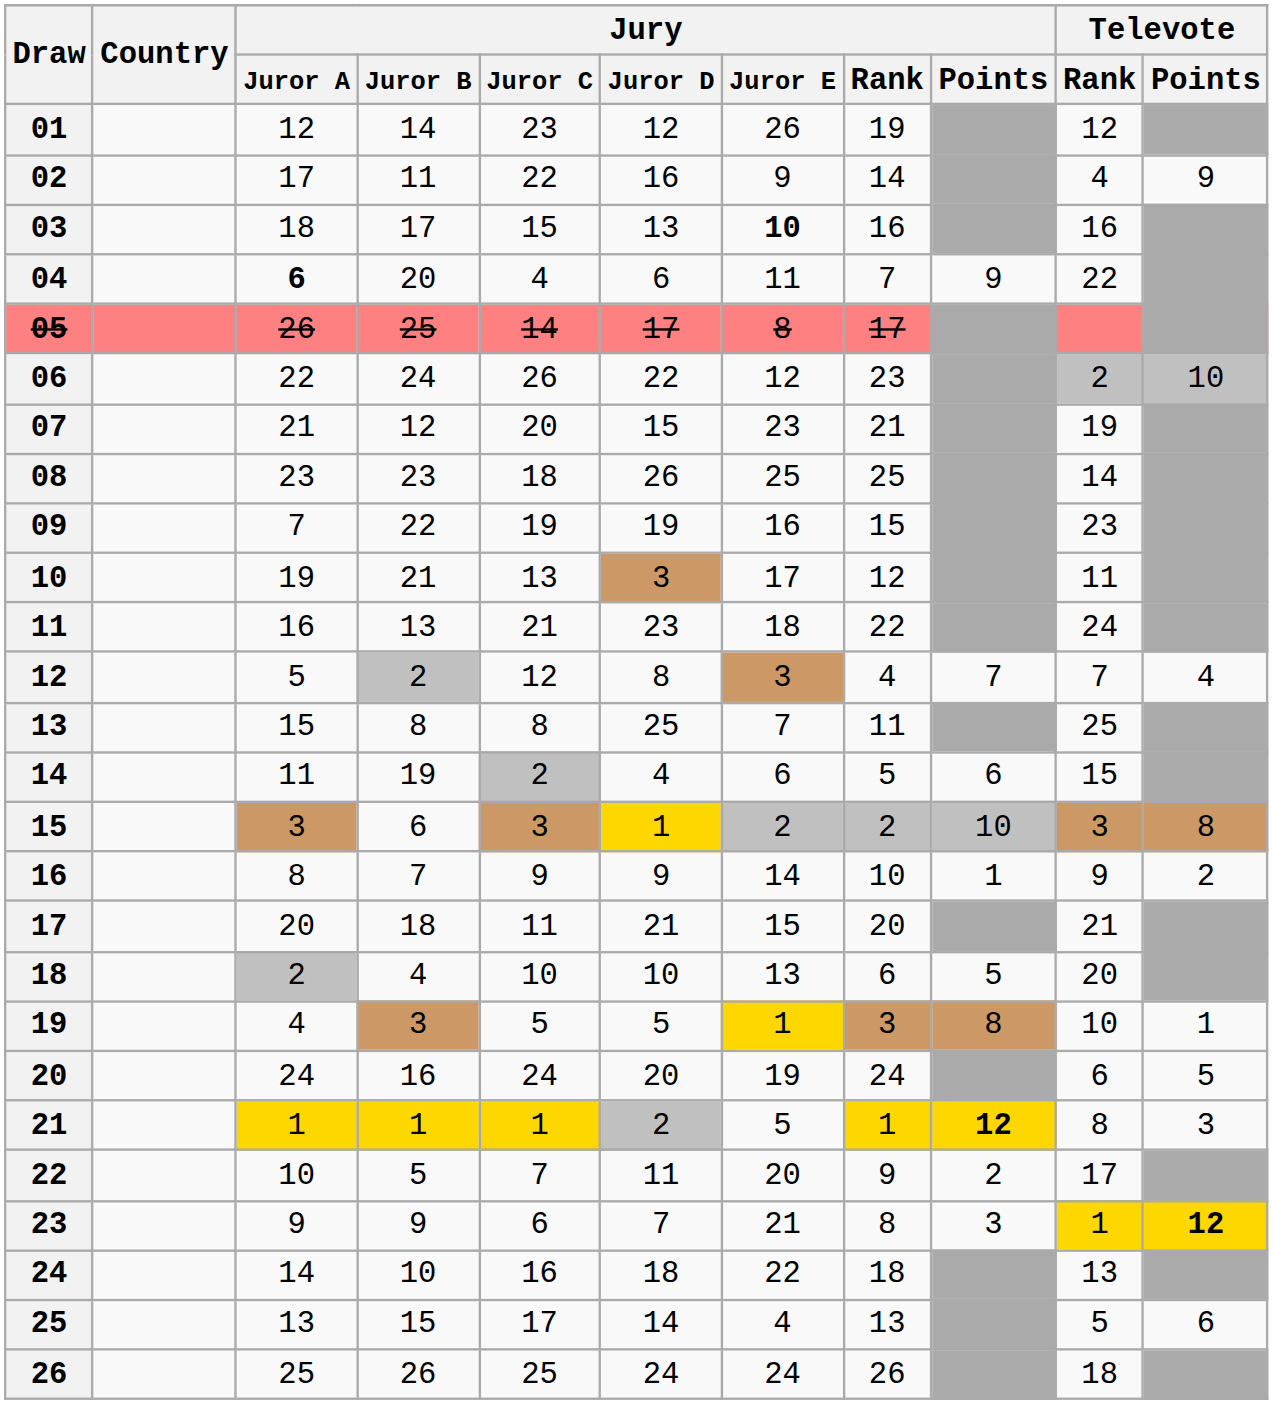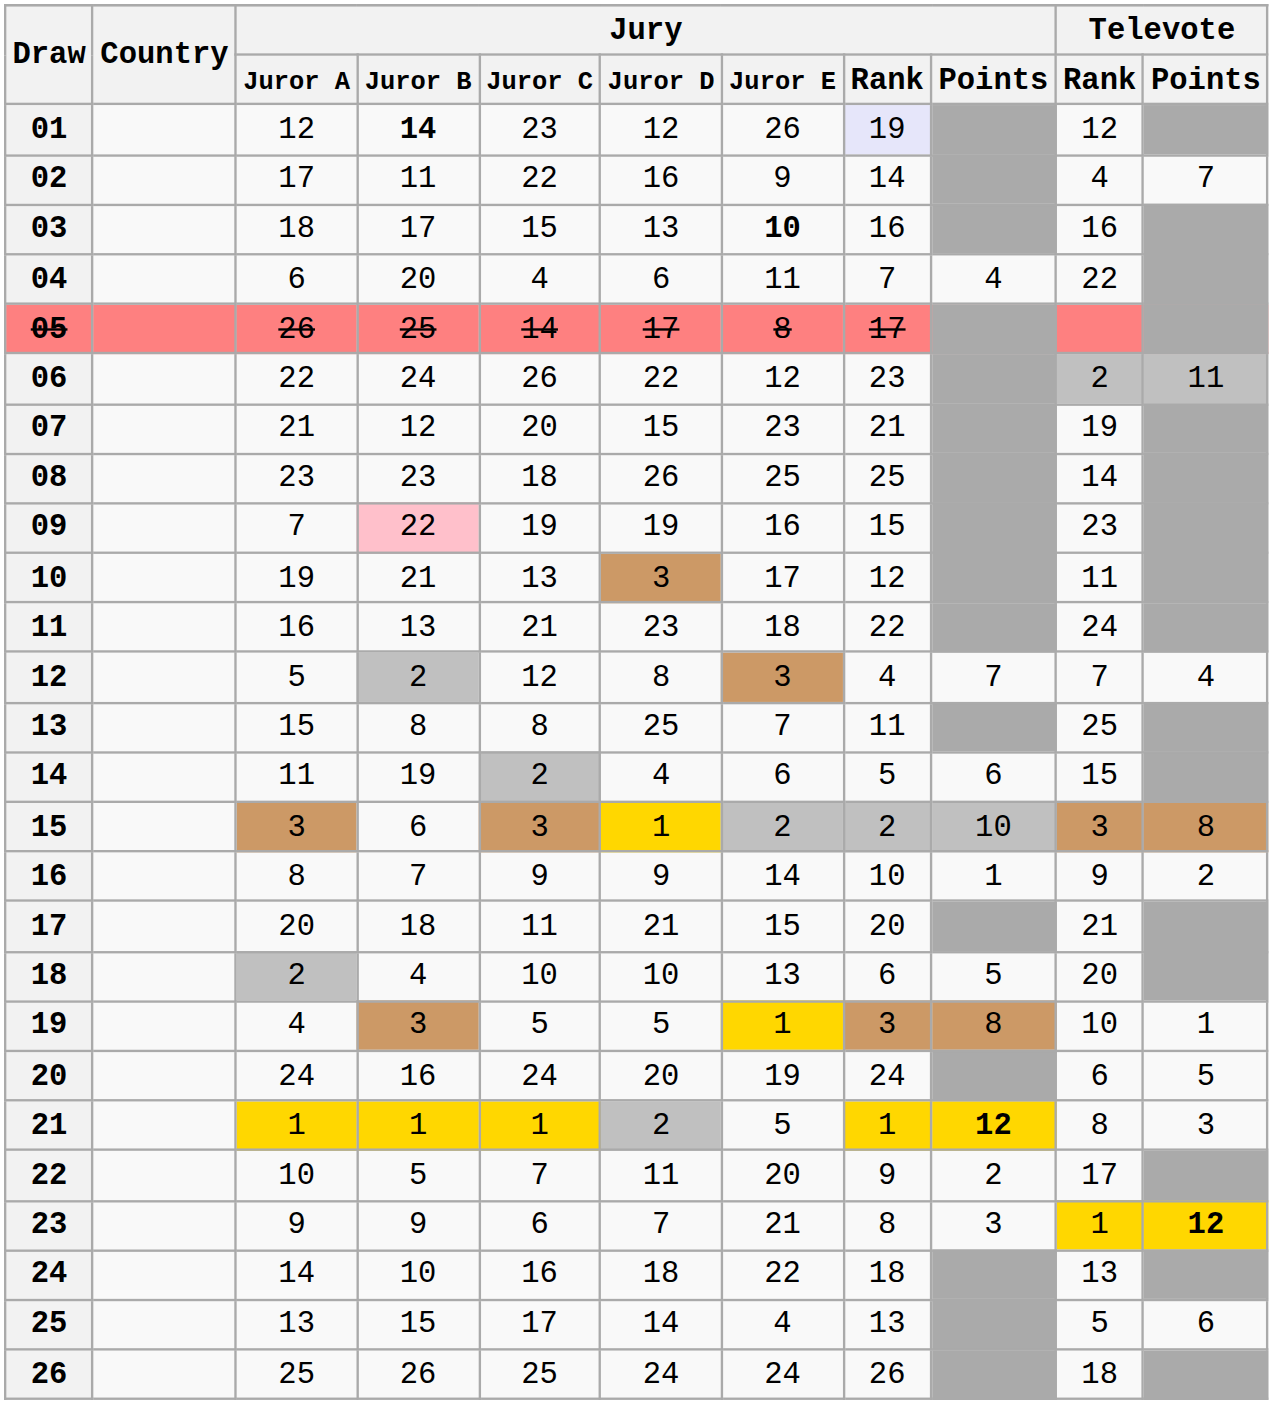01 | Jury / Juror B: normal -> bold
01 | Jury / Rank: no background -> lavender background
02 | Televote / Points: 9 -> 7
04 | Jury / Juror A: bold -> normal
04 | Jury / Points: 9 -> 4
06 | Televote / Points: 10 -> 11
09 | Jury / Juror B: no background -> pink background
